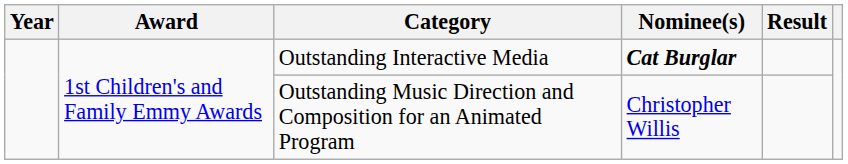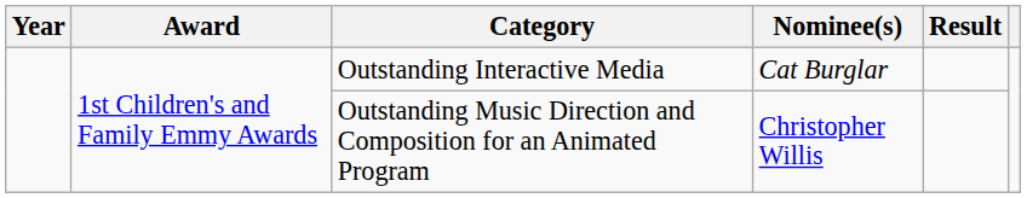Outstanding Interactive Media | Nominee(s): bold -> normal
